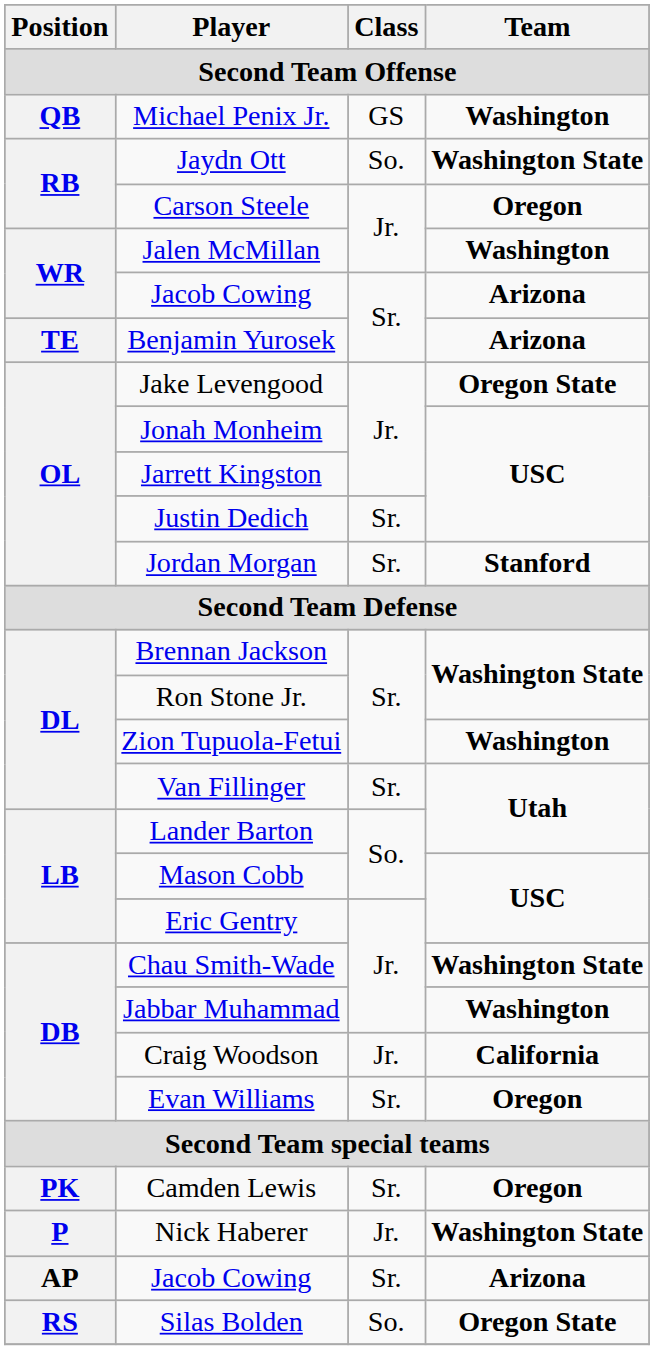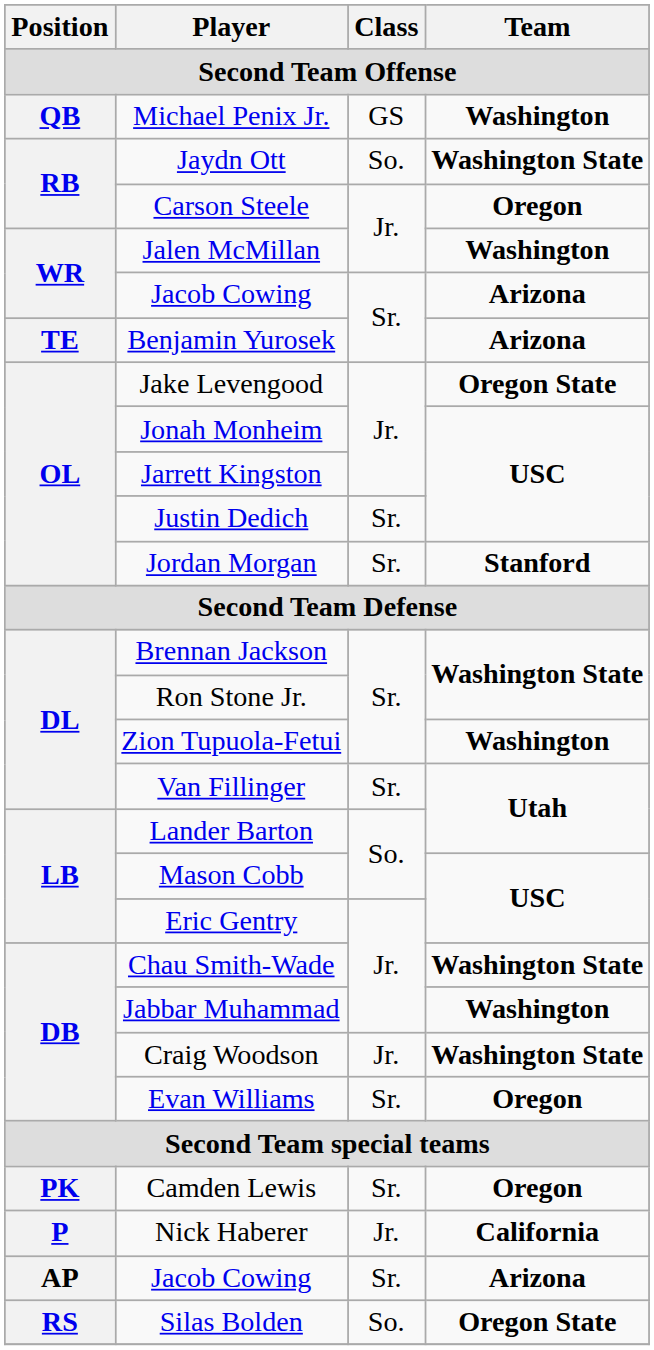Craig Woodson | Team: California -> Washington State
Nick Haberer | Team: Washington State -> California
